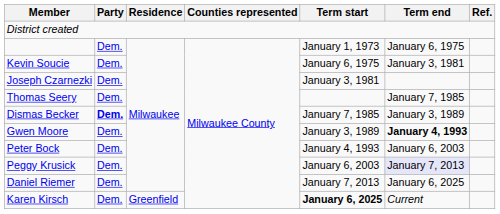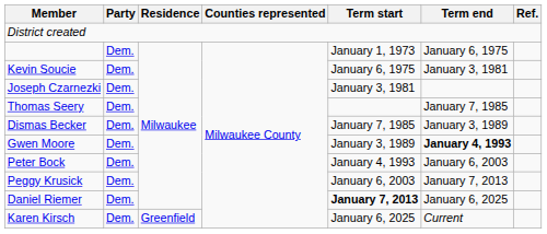Dismas Becker | Party: bold -> normal
Peggy Krusick | Term end: lavender background -> no background
Daniel Riemer | Term start: normal -> bold
Karen Kirsch | Term start: bold -> normal
